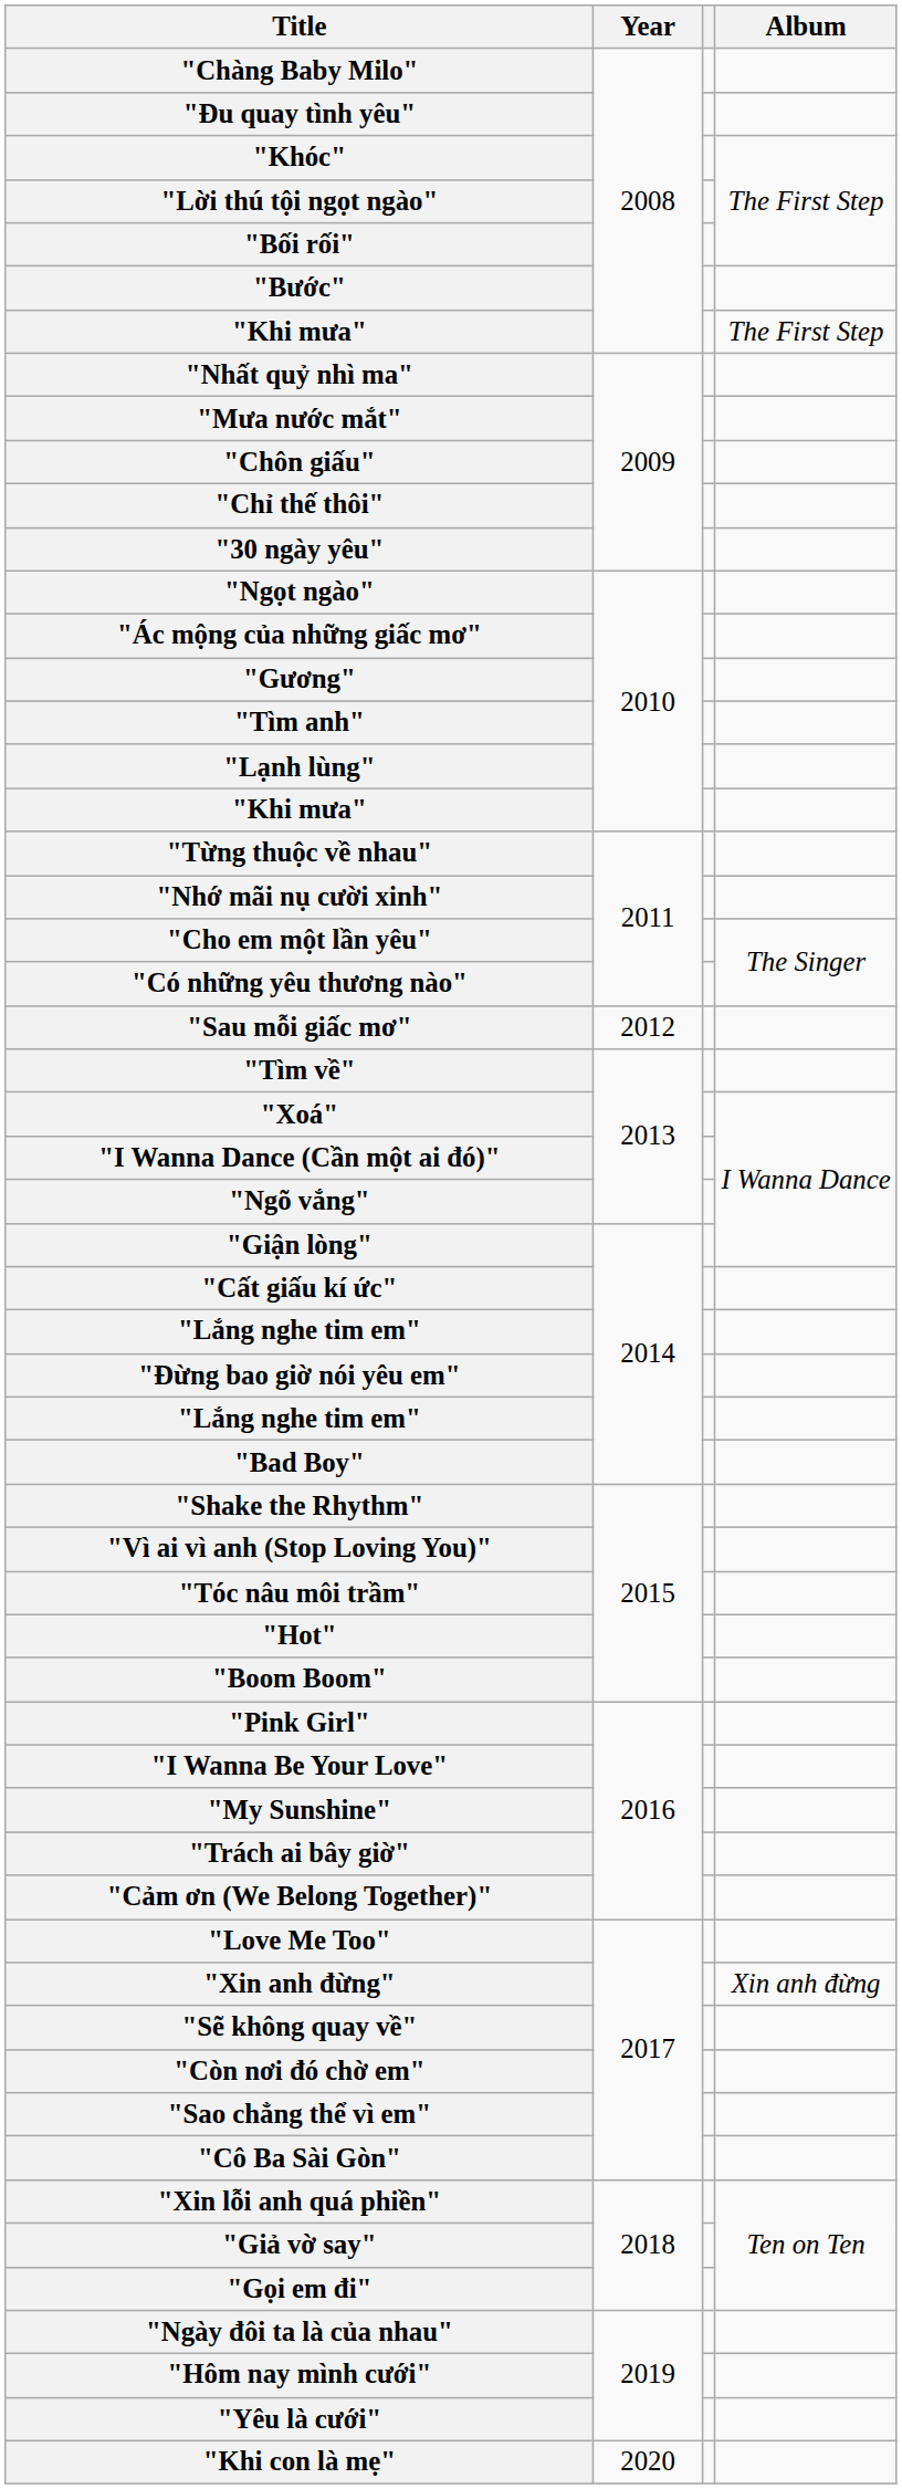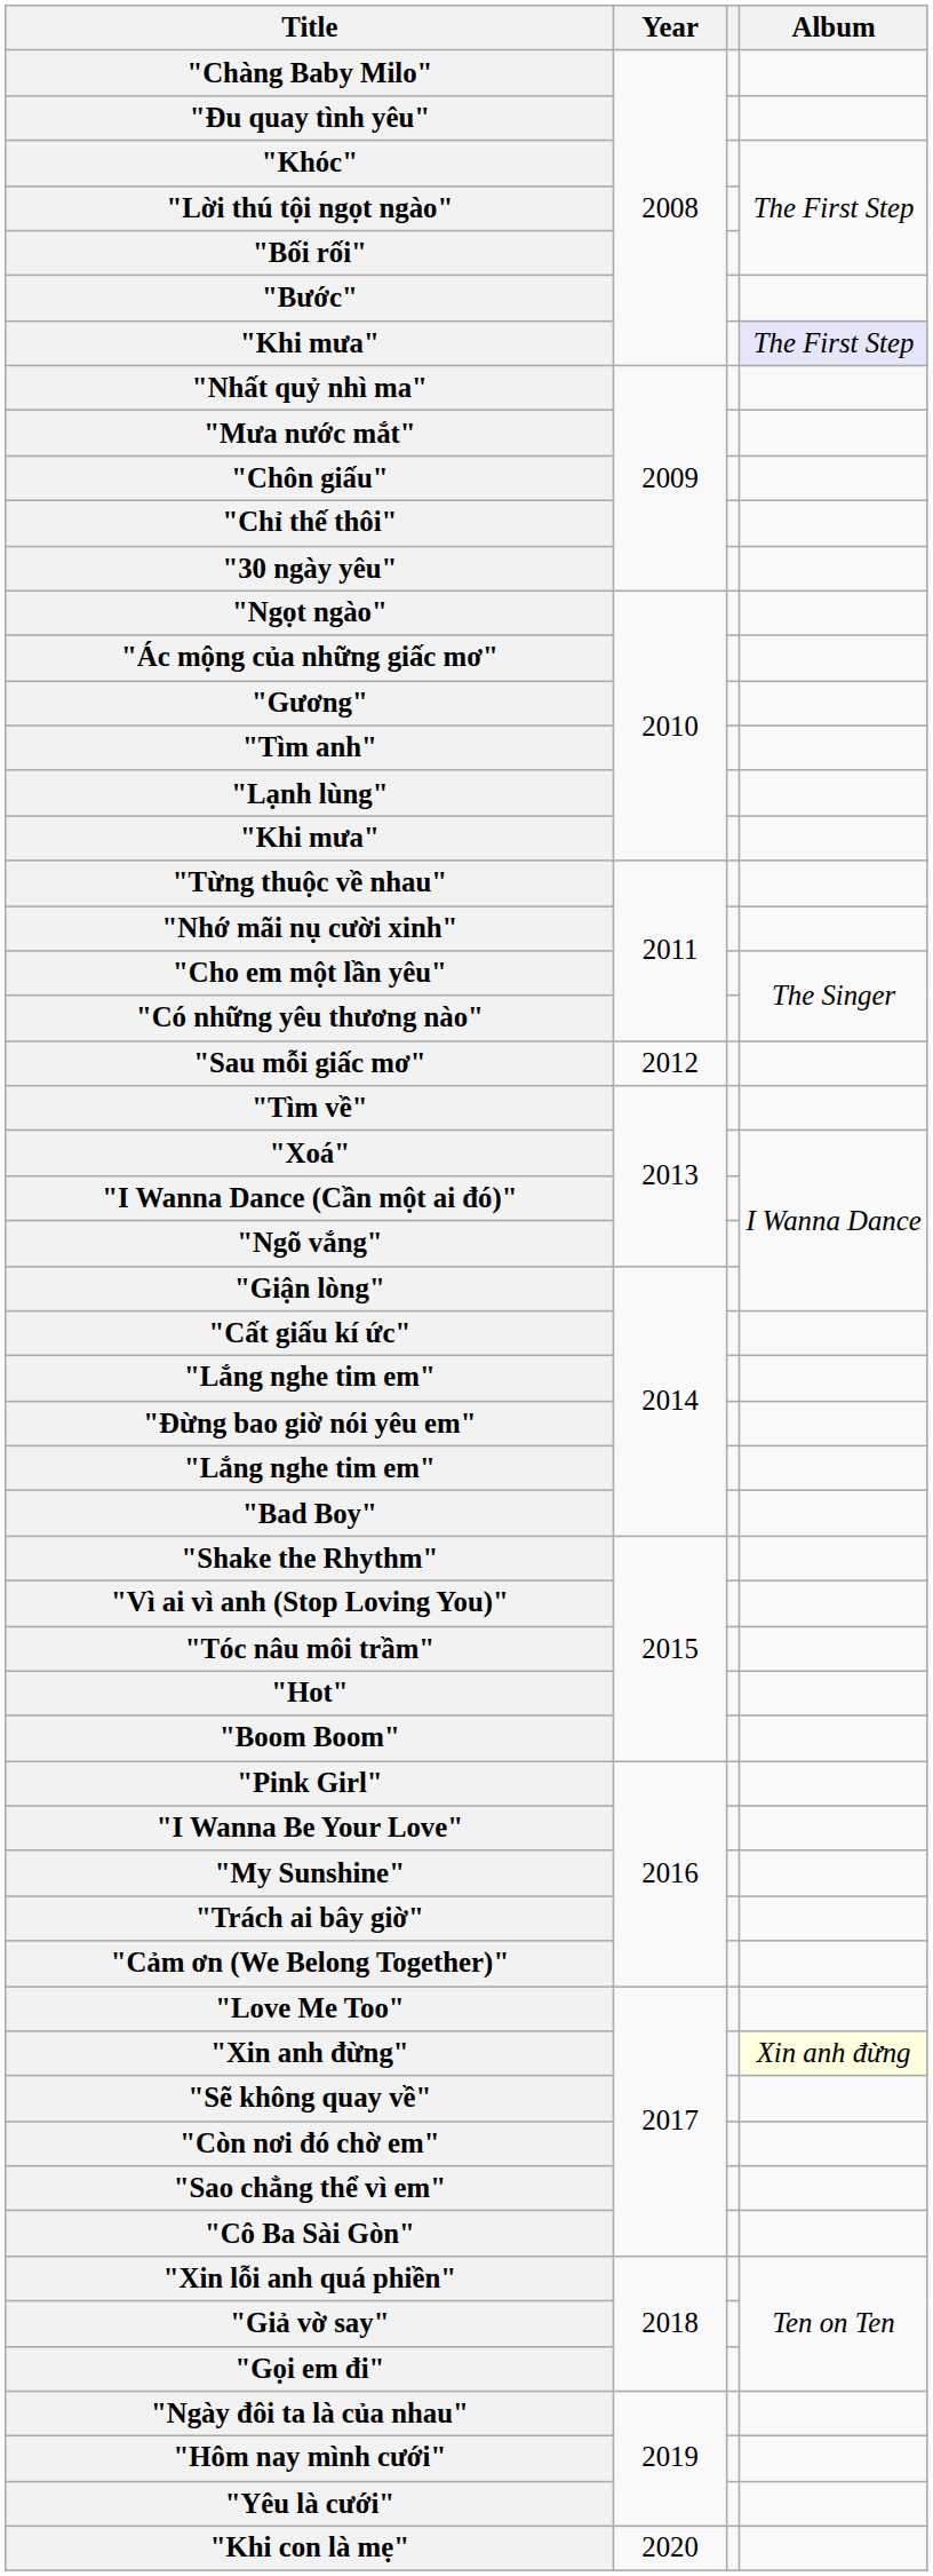"Khi mưa" / 2008 | Album: no background -> lavender background
"Xin anh đừng" | Album: no background -> lightyellow background
